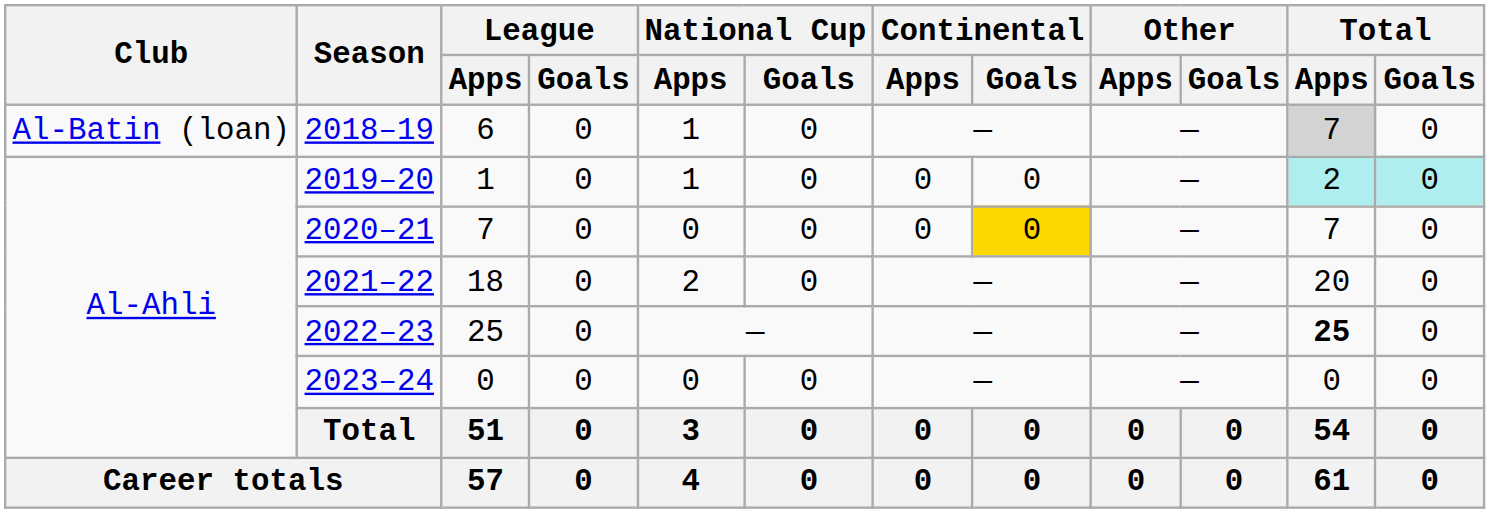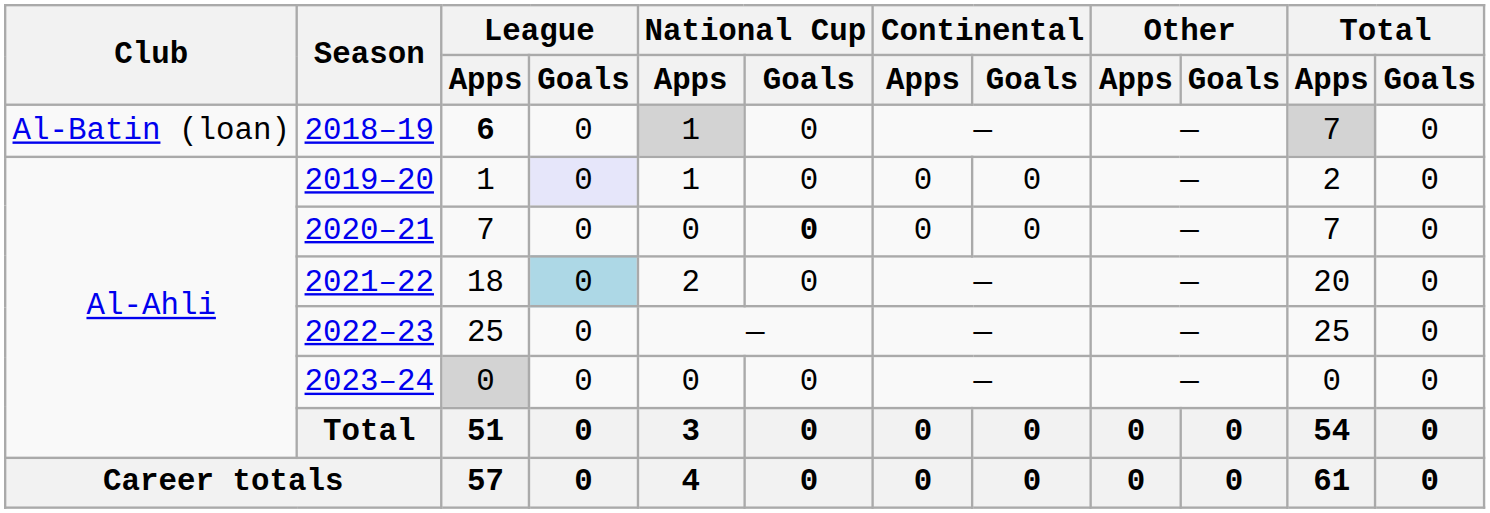2018–19 | League / Apps: normal -> bold
2018–19 | National Cup / Apps: no background -> lightgrey background
2019–20 | League / Goals: no background -> lavender background
2019–20 | Total / Apps: paleturquoise background -> no background
2019–20 | Total / Goals: paleturquoise background -> no background
2020–21 | National Cup / Goals: normal -> bold
2020–21 | Continental / Goals: gold background -> no background
2021–22 | League / Goals: no background -> lightblue background
2022–23 | Total / Apps: bold -> normal
2023–24 | League / Apps: no background -> lightgrey background
